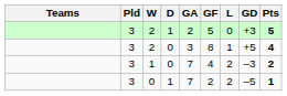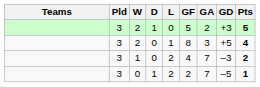columns swapped: L <-> GA
